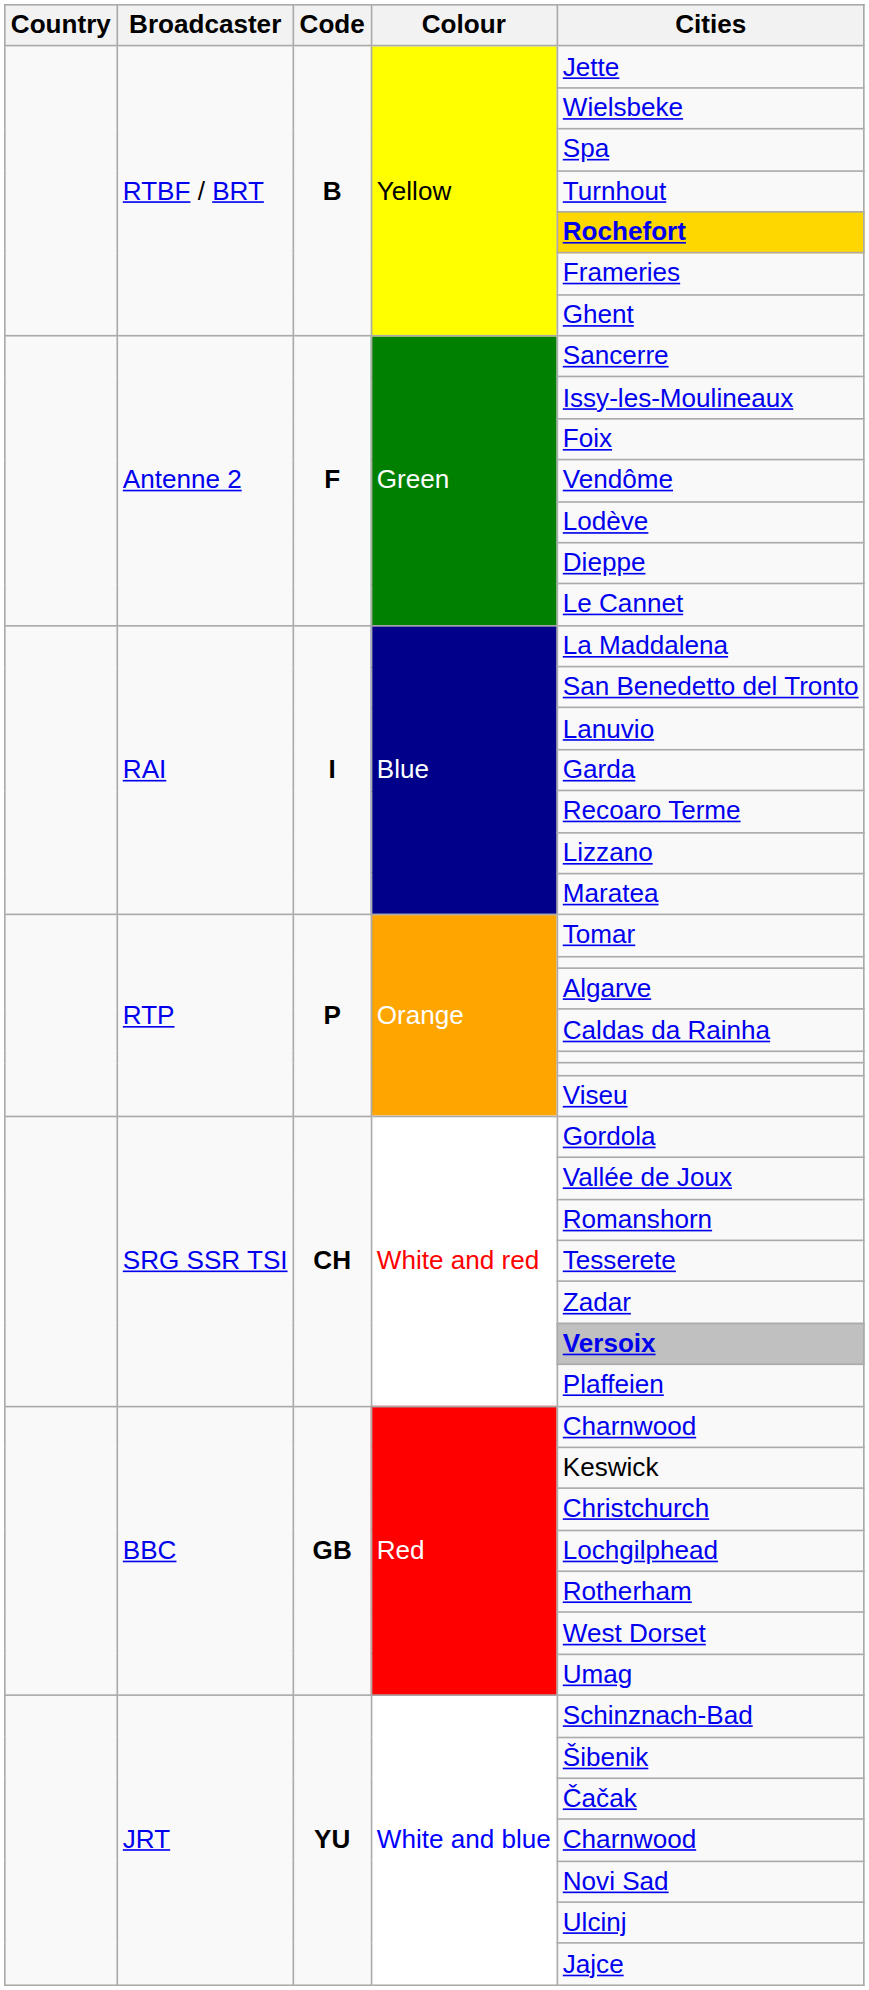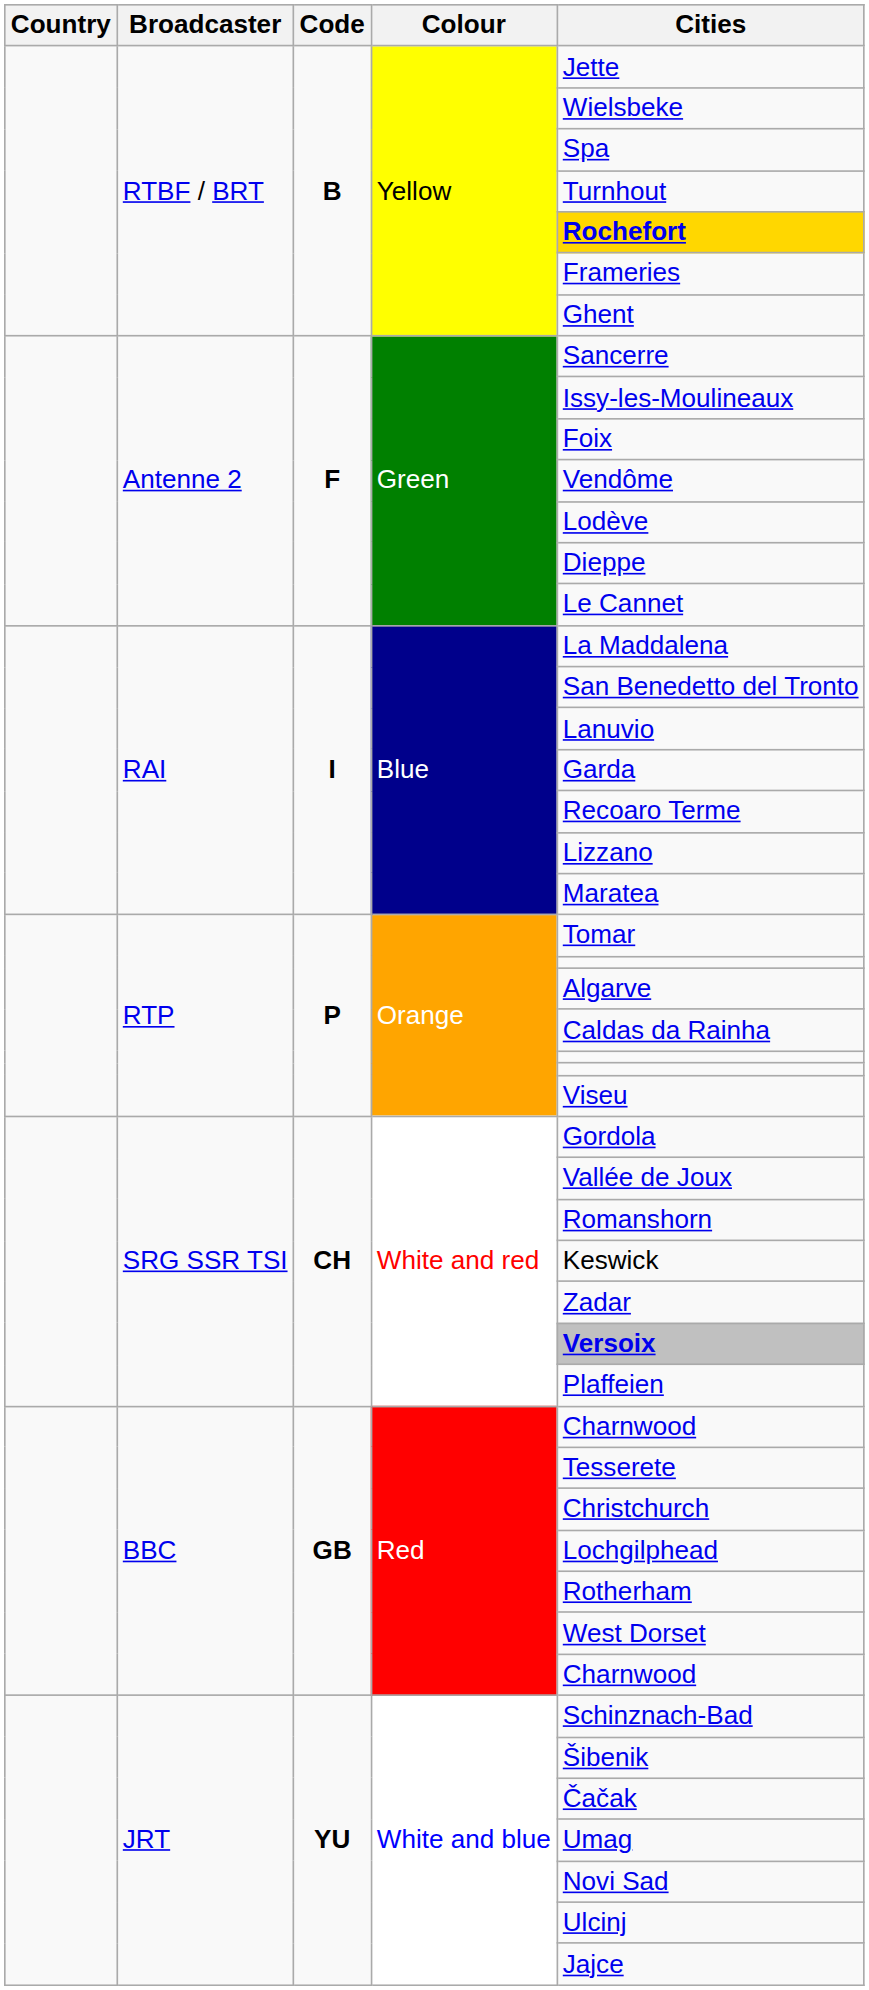row 33 | Cities: Tesserete -> Keswick
row 38 | Cities: Keswick -> Tesserete
row 43 | Cities: Umag -> Charnwood
row 47 | Cities: Charnwood -> Umag
